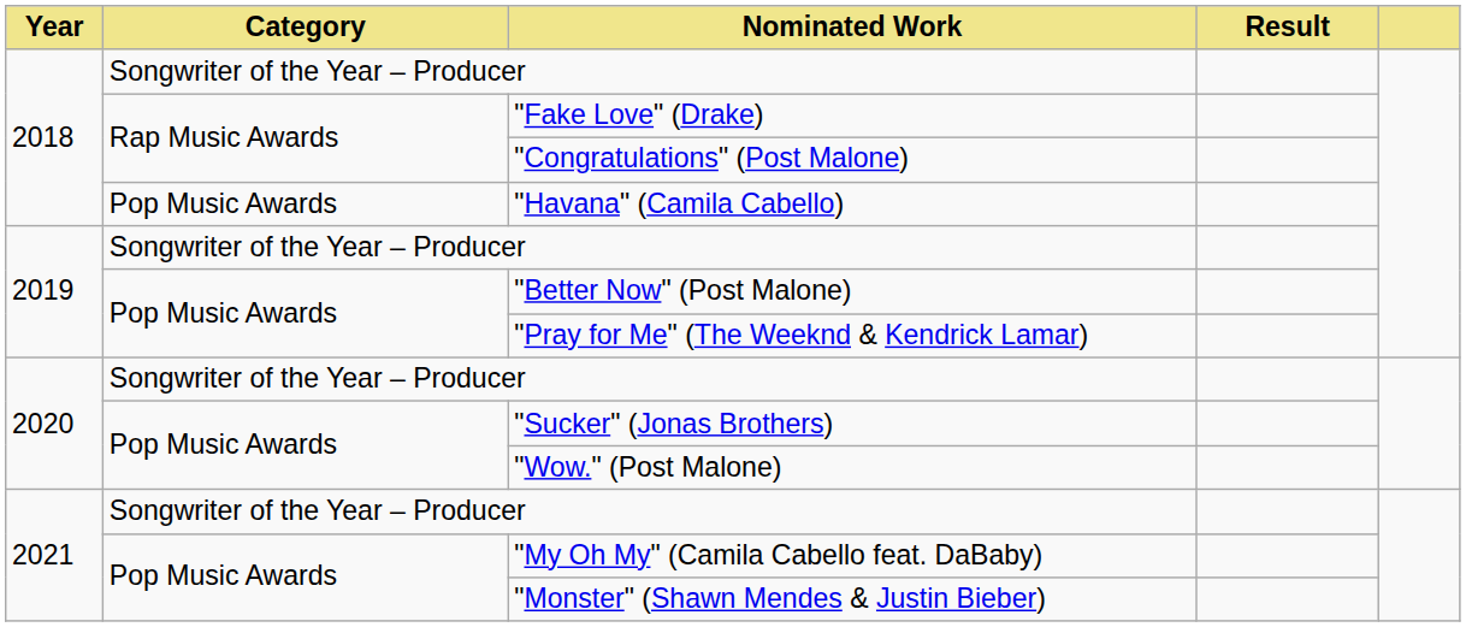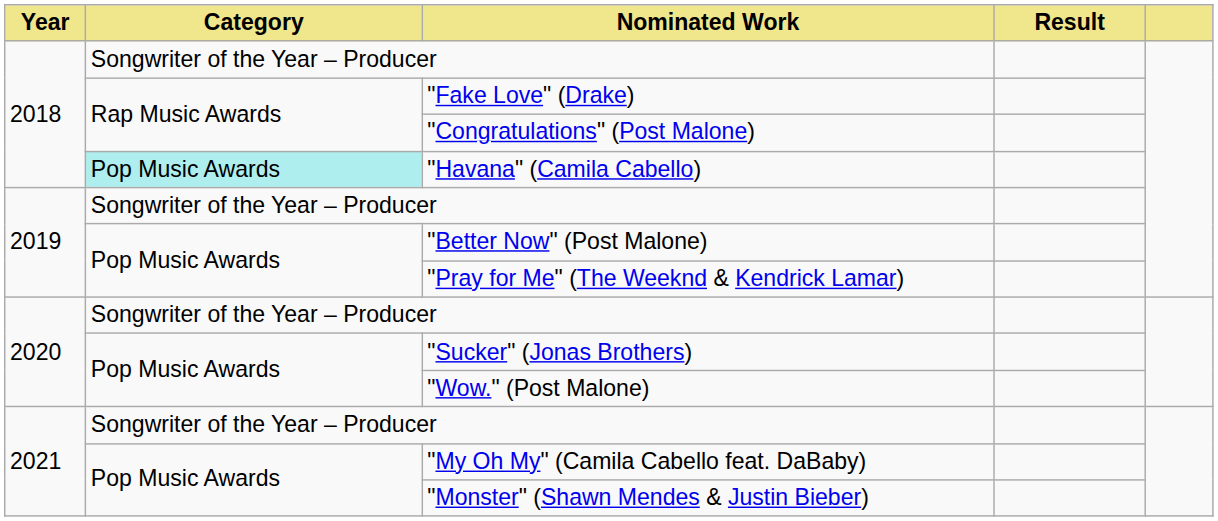"Havana" (Camila Cabello) | Category: no background -> paleturquoise background
